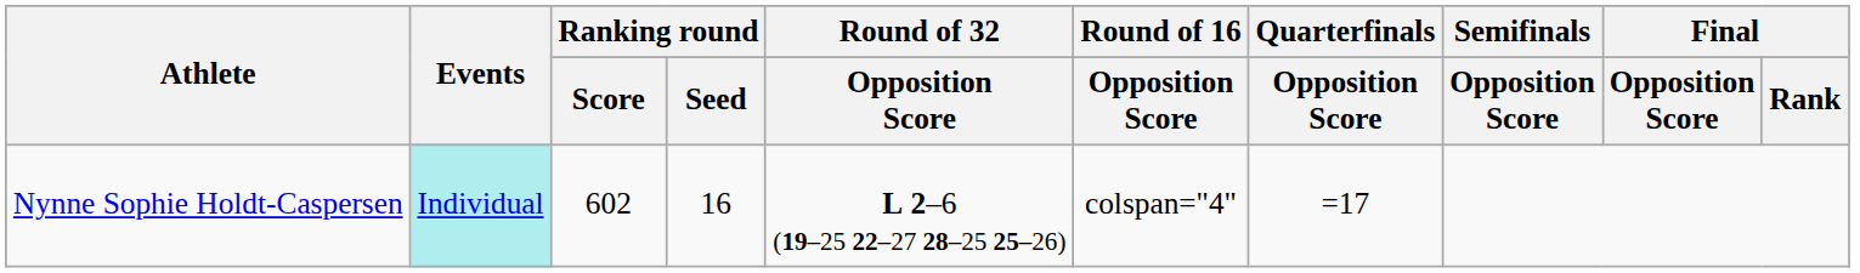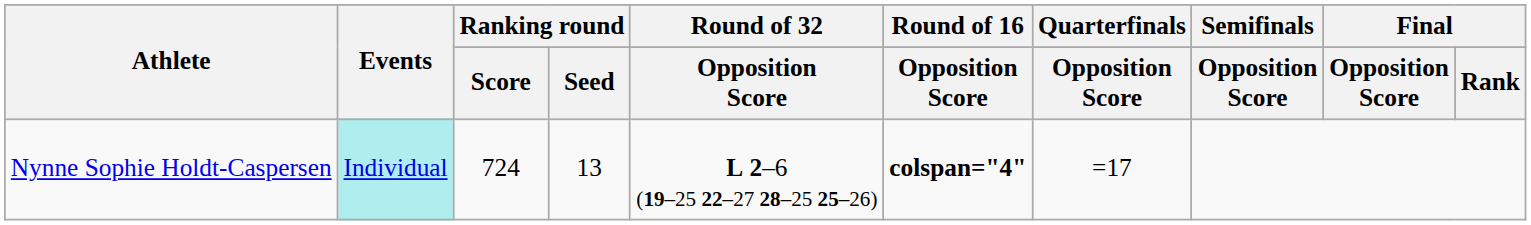Nynne Sophie Holdt-Caspersen | Ranking round / Score: 602 -> 724
Nynne Sophie Holdt-Caspersen | Ranking round / Seed: 16 -> 13
Nynne Sophie Holdt-Caspersen | Round of 16 / Opposition Score: normal -> bold
